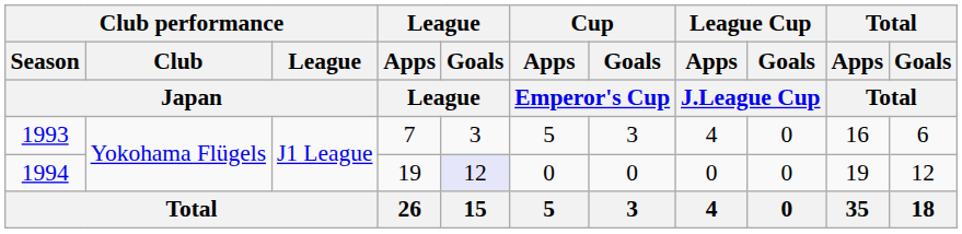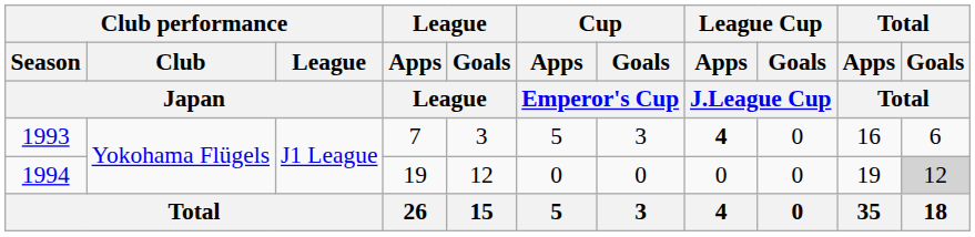1993 | League Cup / Apps / J.League Cup: normal -> bold
1994 | League / Goals / League: lavender background -> no background
1994 | Total / Goals / Total: no background -> lightgrey background
